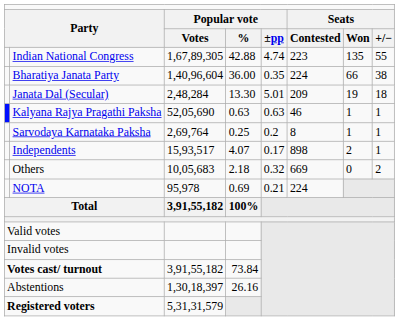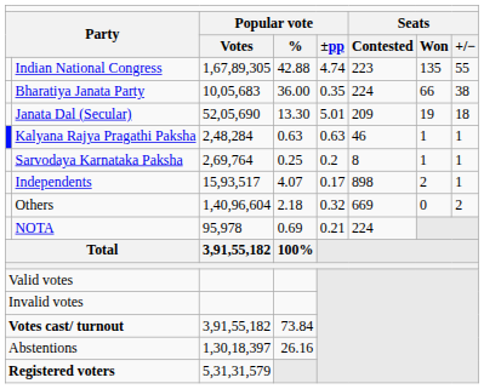Bharatiya Janata Party | column 3: 1,40,96,604 -> 10,05,683
Janata Dal (Secular) | column 3: 2,48,284 -> 52,05,690
Kalyana Rajya Pragathi Paksha | column 3: 52,05,690 -> 2,48,284
Others | column 3: 10,05,683 -> 1,40,96,604
